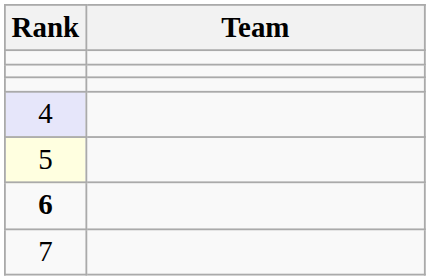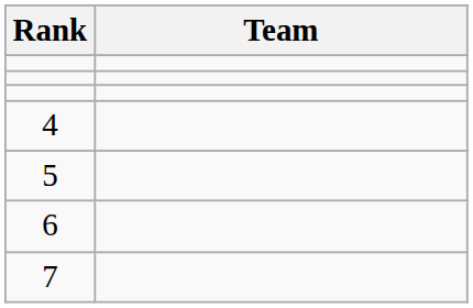row 5 | Rank: lavender background -> no background
row 6 | Rank: lightyellow background -> no background
row 7 | Rank: bold -> normal
